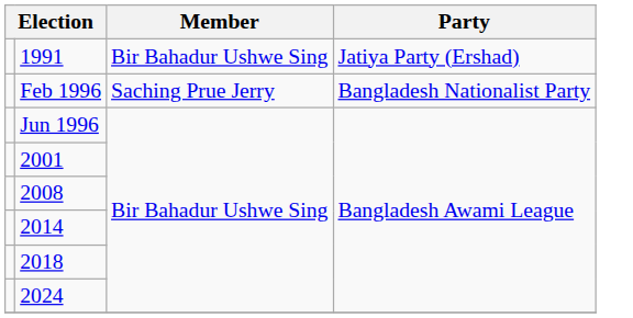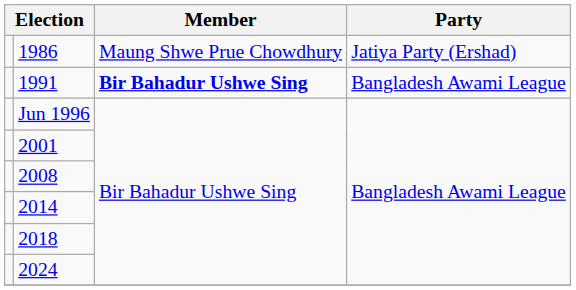+ row: 1986 | Maung Shwe Prue Chowdhury | Jatiya Party (Ershad)
1991 | Member: normal -> bold
1991 | Party: Jatiya Party (Ershad) -> Bangladesh Awami League
- row: Feb 1996 | Saching Prue Jerry | Bangladesh Nationalist Party
